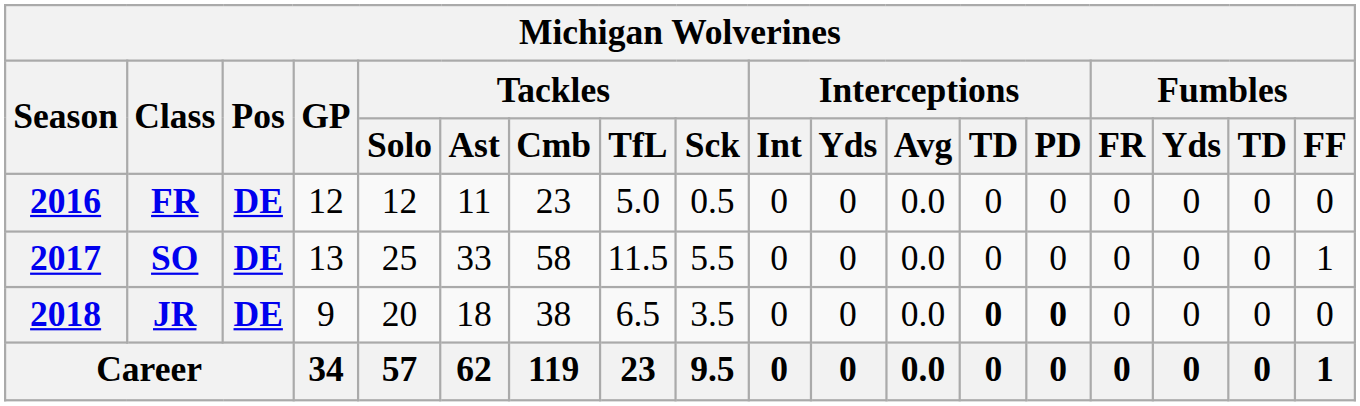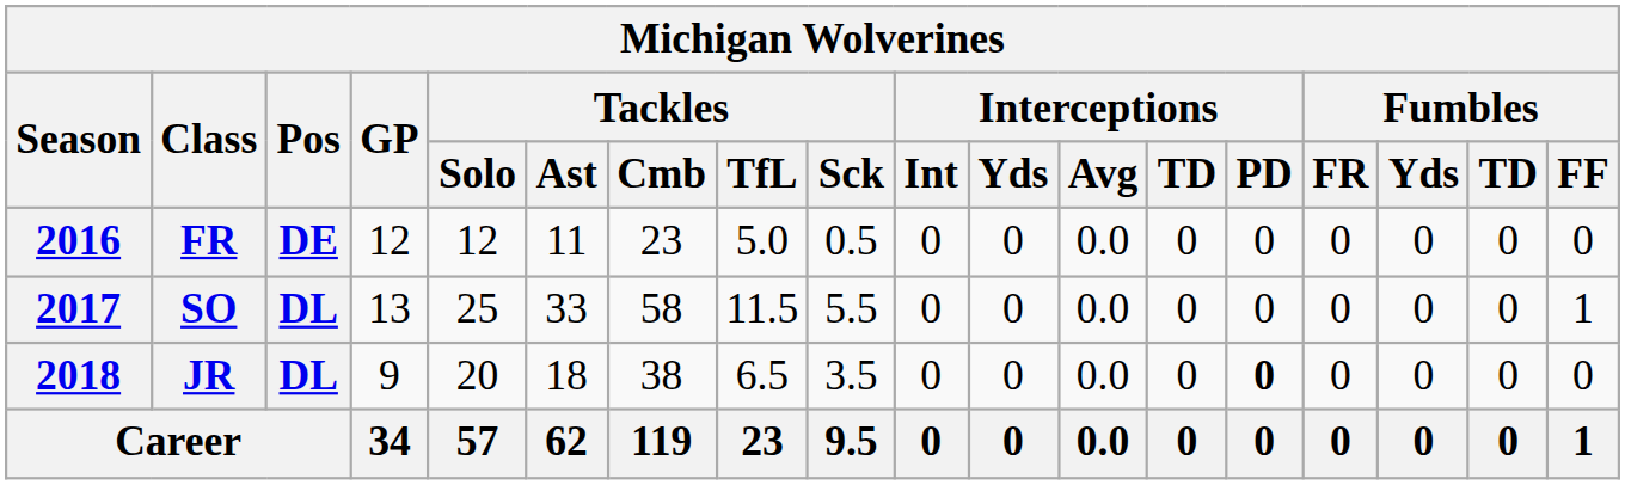SO | Pos: DE -> DL
JR | Pos: DE -> DL
JR | Interceptions / TD: bold -> normal
